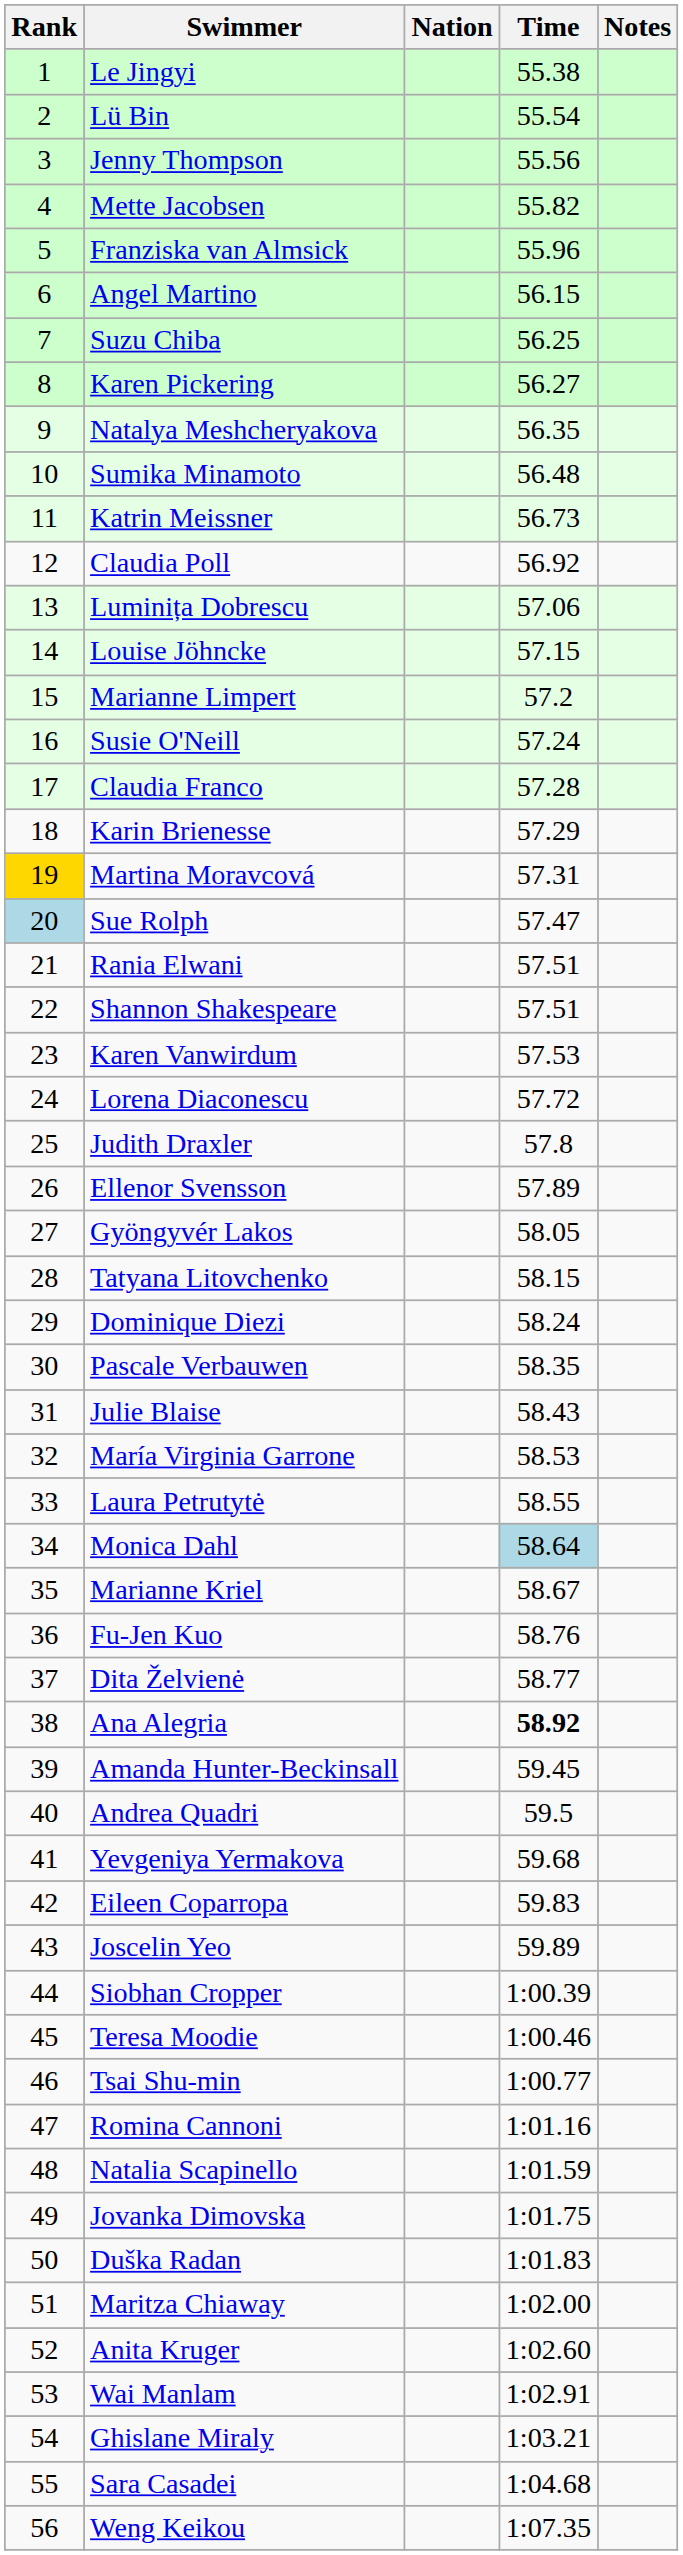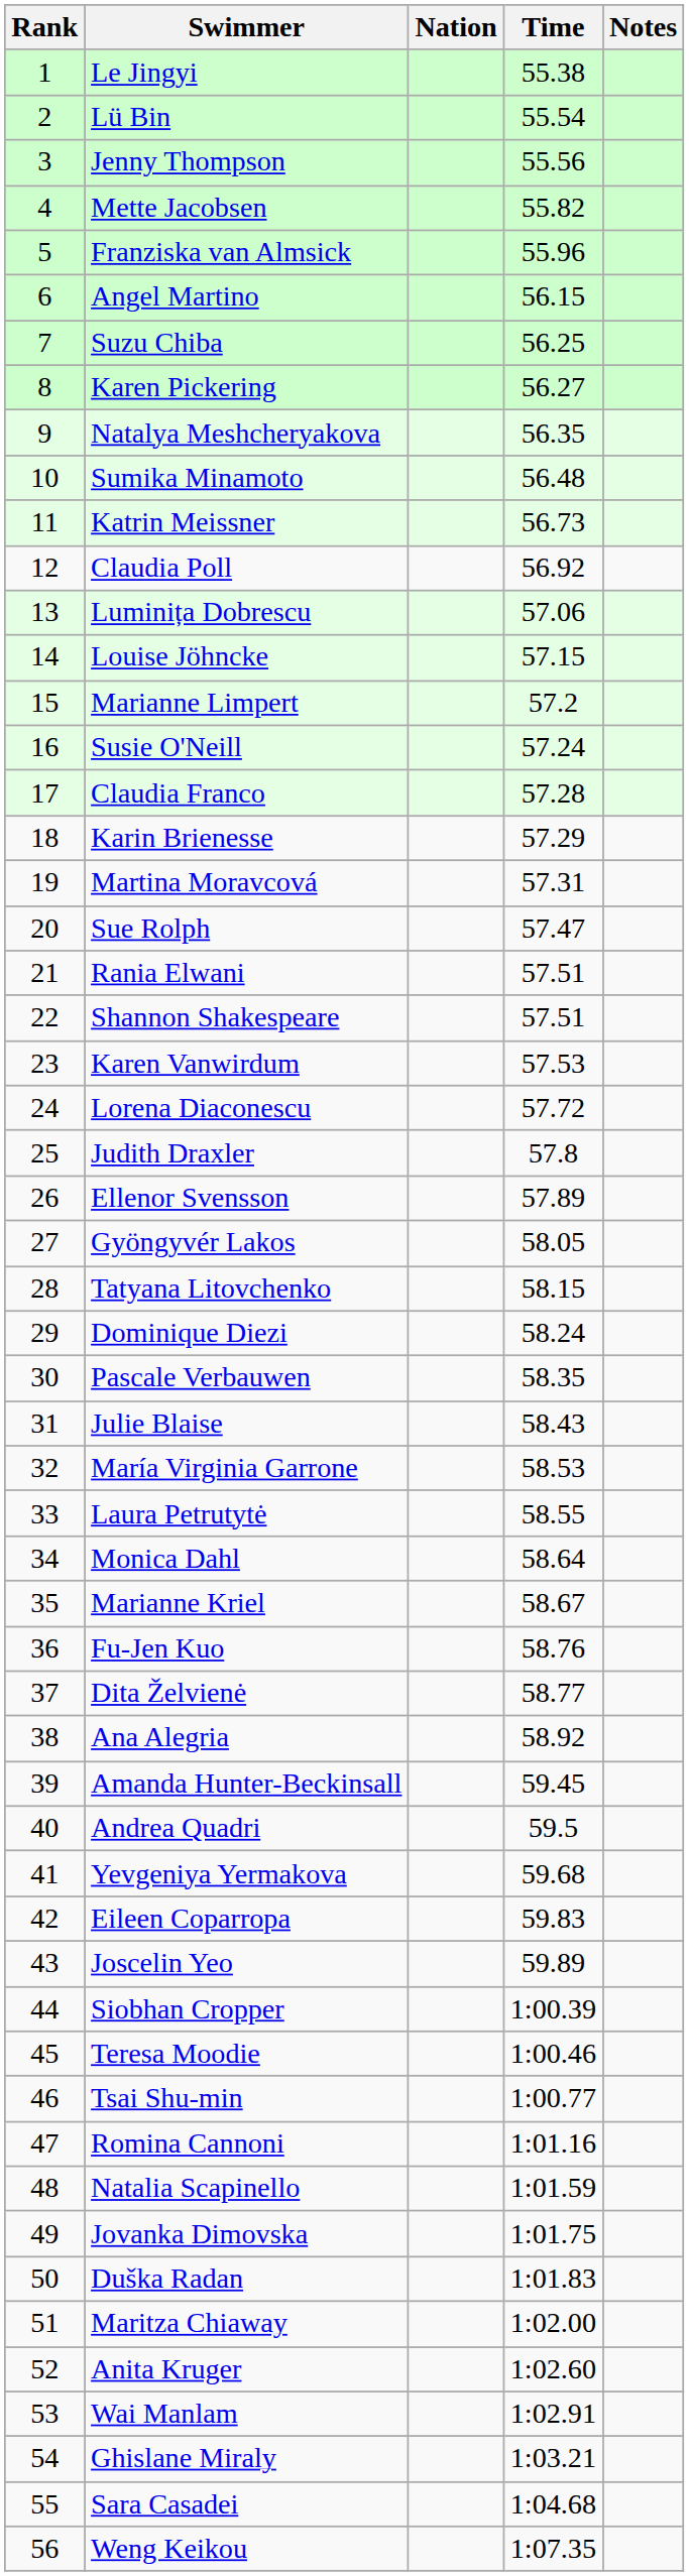Martina Moravcová | Rank: gold background -> no background
Sue Rolph | Rank: lightblue background -> no background
Monica Dahl | Time: lightblue background -> no background
Ana Alegria | Time: bold -> normal
